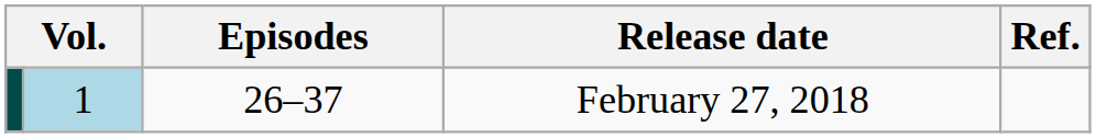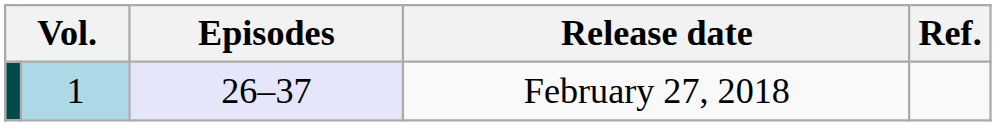February 27, 2018 | Episodes: no background -> lavender background
